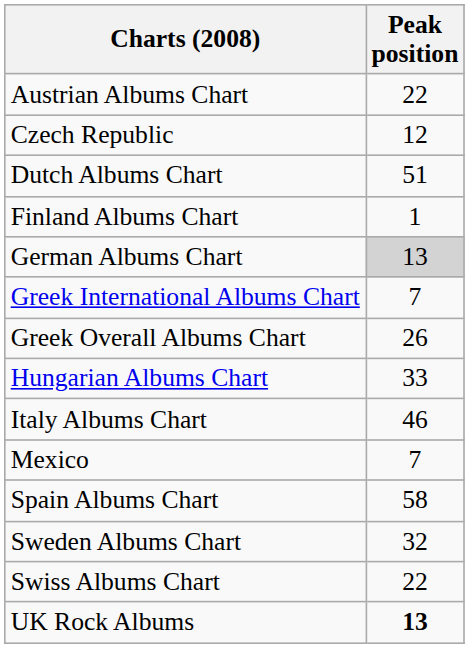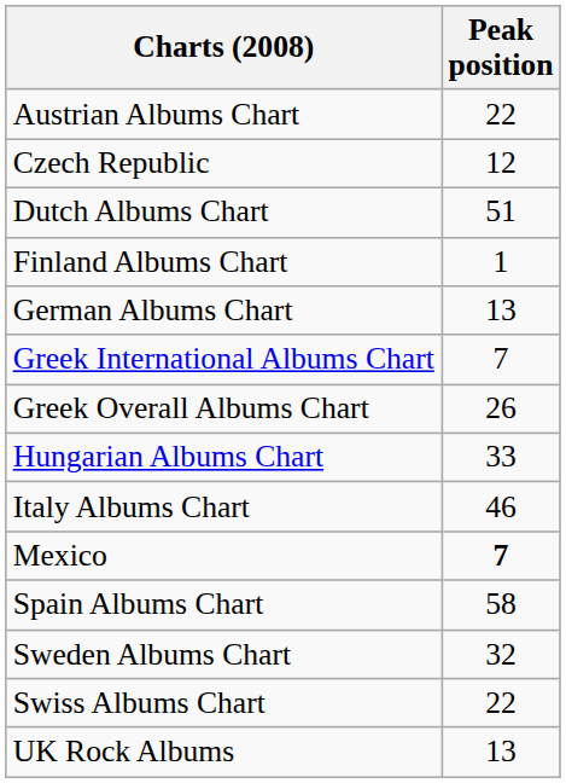German Albums Chart | Peak position: lightgrey background -> no background
Mexico | Peak position: normal -> bold
UK Rock Albums | Peak position: bold -> normal
